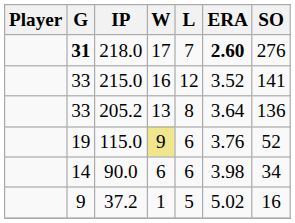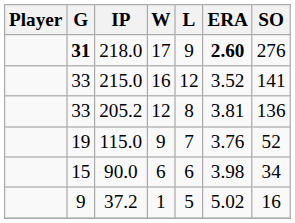218.0 | L: 7 -> 9
205.2 | W: 13 -> 12
205.2 | ERA: 3.64 -> 3.81
115.0 | W: khaki background -> no background
115.0 | L: 6 -> 7
90.0 | G: 14 -> 15
